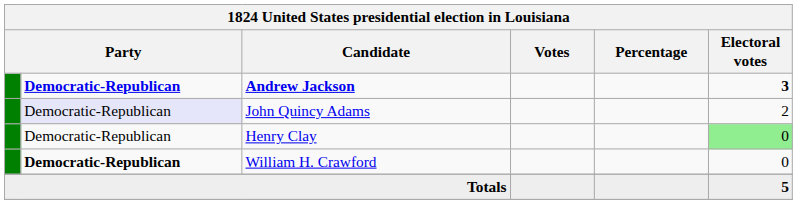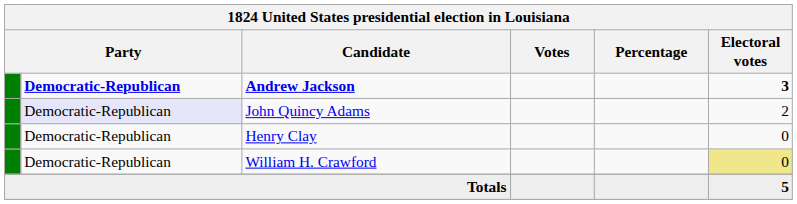Henry Clay | Electoral votes: lightgreen background -> no background
William H. Crawford | column 2: bold -> normal
William H. Crawford | Electoral votes: no background -> khaki background
